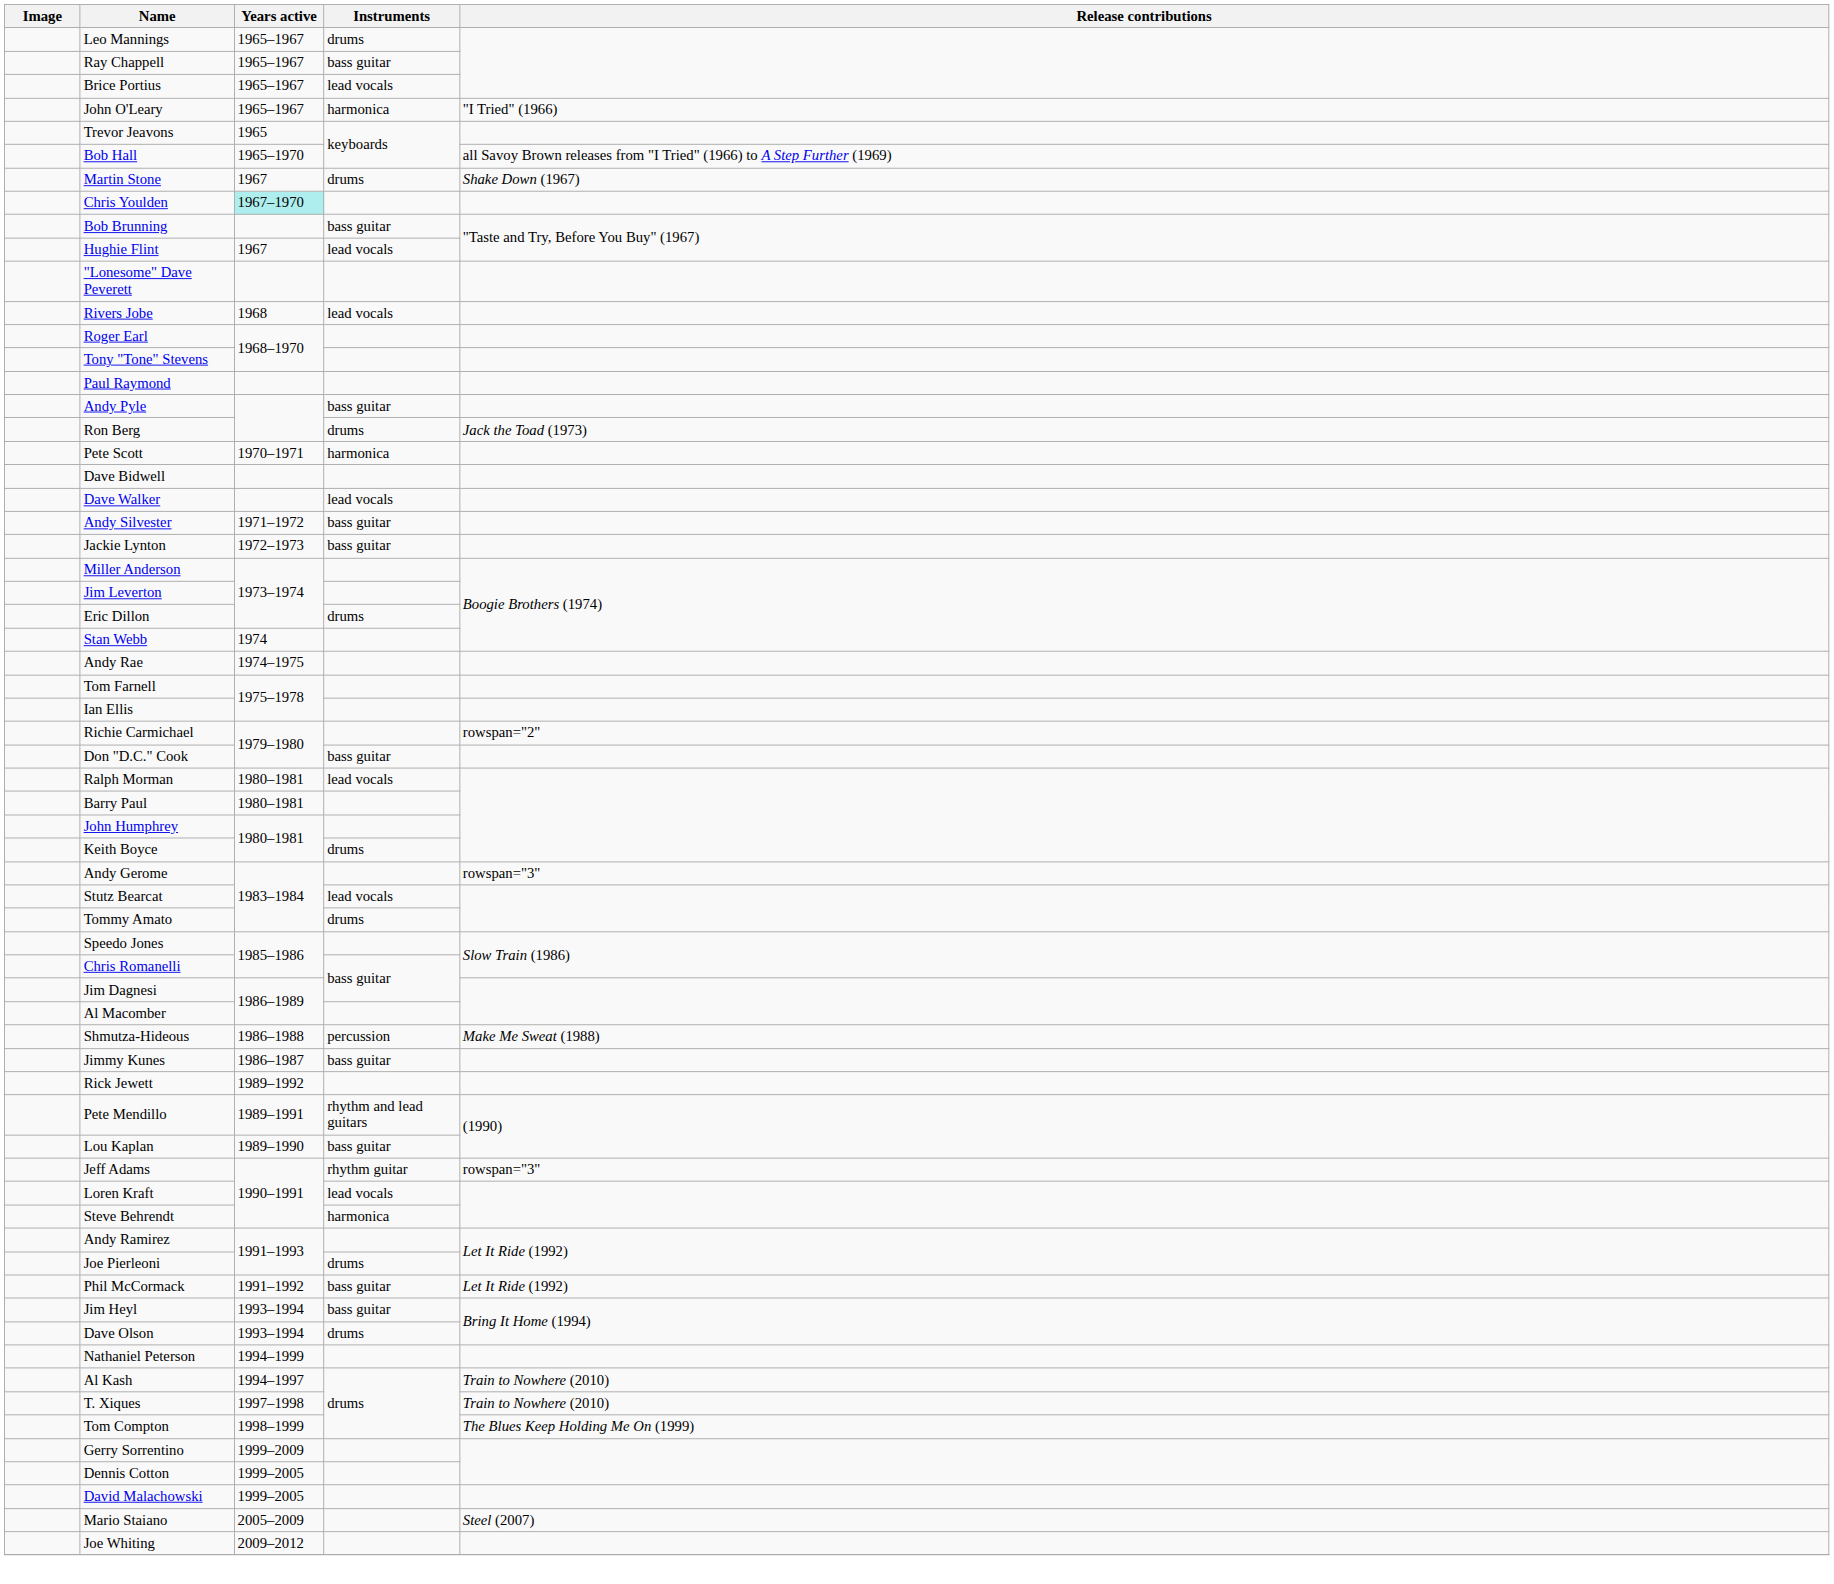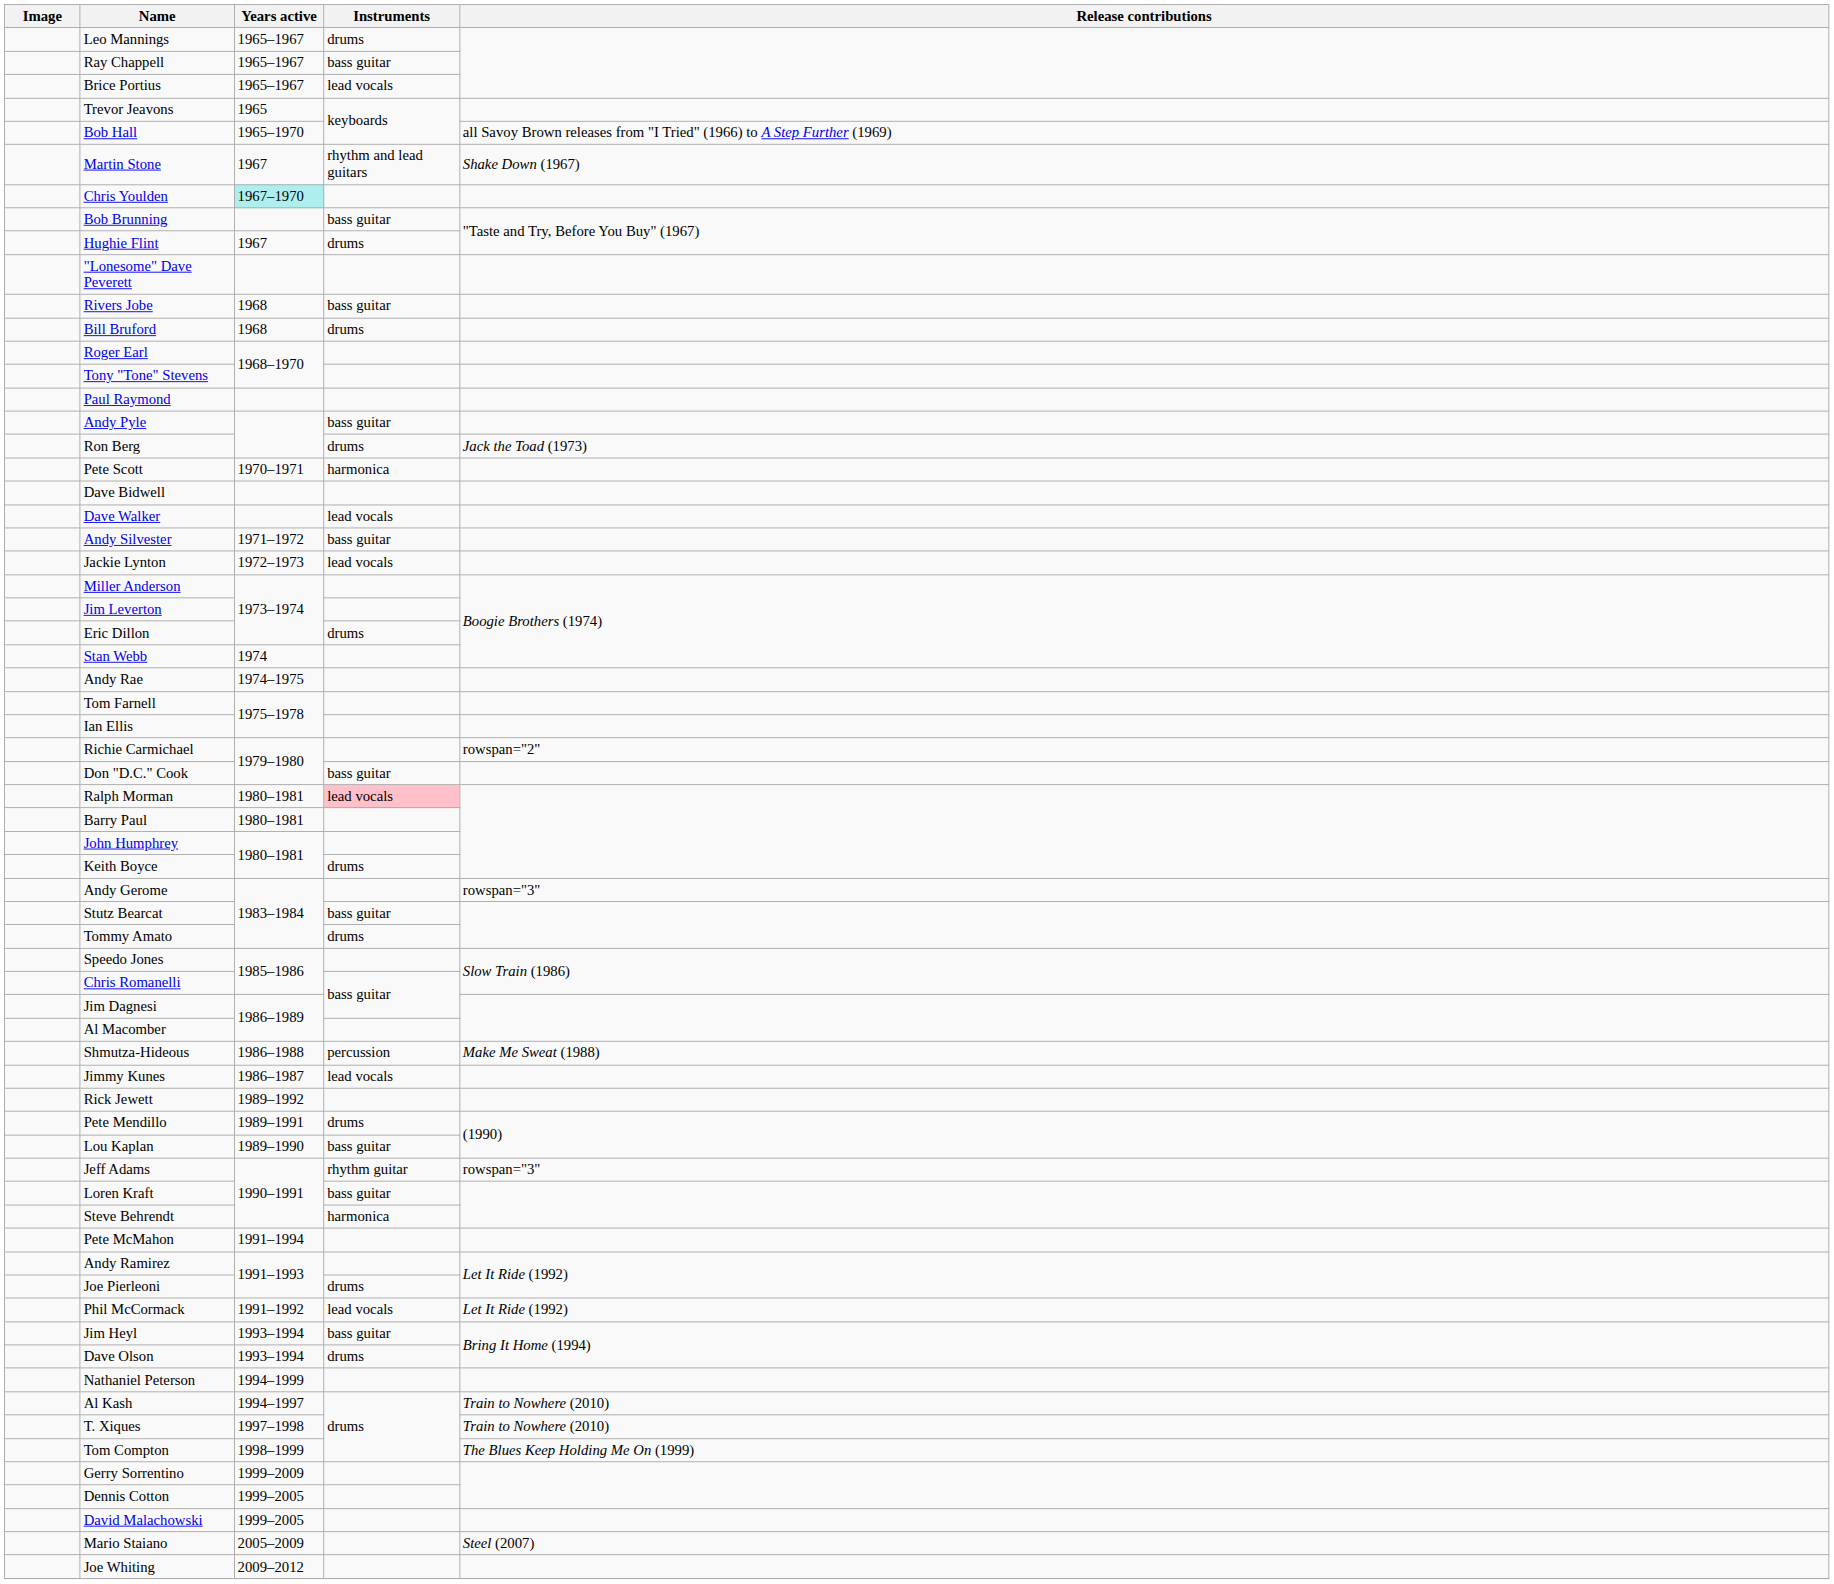- row: John O'Leary | 1965–1967 | harmonica | "I Tried" (1966)
Martin Stone | Instruments: drums -> rhythm and lead guitars
Hughie Flint | Instruments: lead vocals -> drums
Rivers Jobe | Instruments: lead vocals -> bass guitar
+ row: Bill Bruford | 1968 | drums
Jackie Lynton | Instruments: bass guitar -> lead vocals
Ralph Morman | Instruments: no background -> pink background
Stutz Bearcat | Instruments: lead vocals -> bass guitar
Jimmy Kunes | Instruments: bass guitar -> lead vocals
Pete Mendillo | Instruments: rhythm and lead guitars -> drums
Loren Kraft | Instruments: lead vocals -> bass guitar
+ row: Pete McMahon | 1991–1994
Phil McCormack | Instruments: bass guitar -> lead vocals
